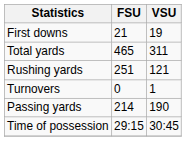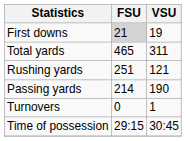First downs | FSU: no background -> lightgrey background
rows swapped: Passing yards <-> Turnovers
